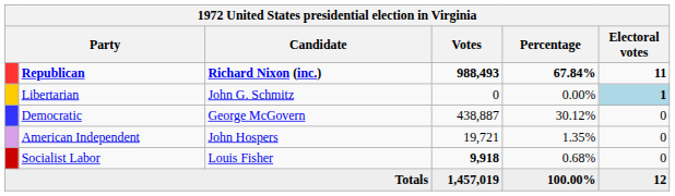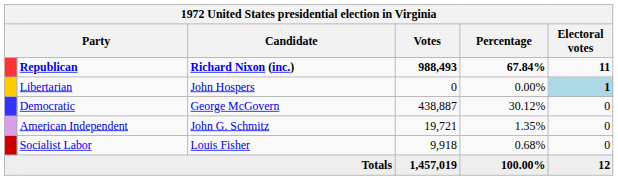Libertarian | Candidate: John G. Schmitz -> John Hospers
American Independent | Candidate: John Hospers -> John G. Schmitz
Socialist Labor | Votes: bold -> normal
